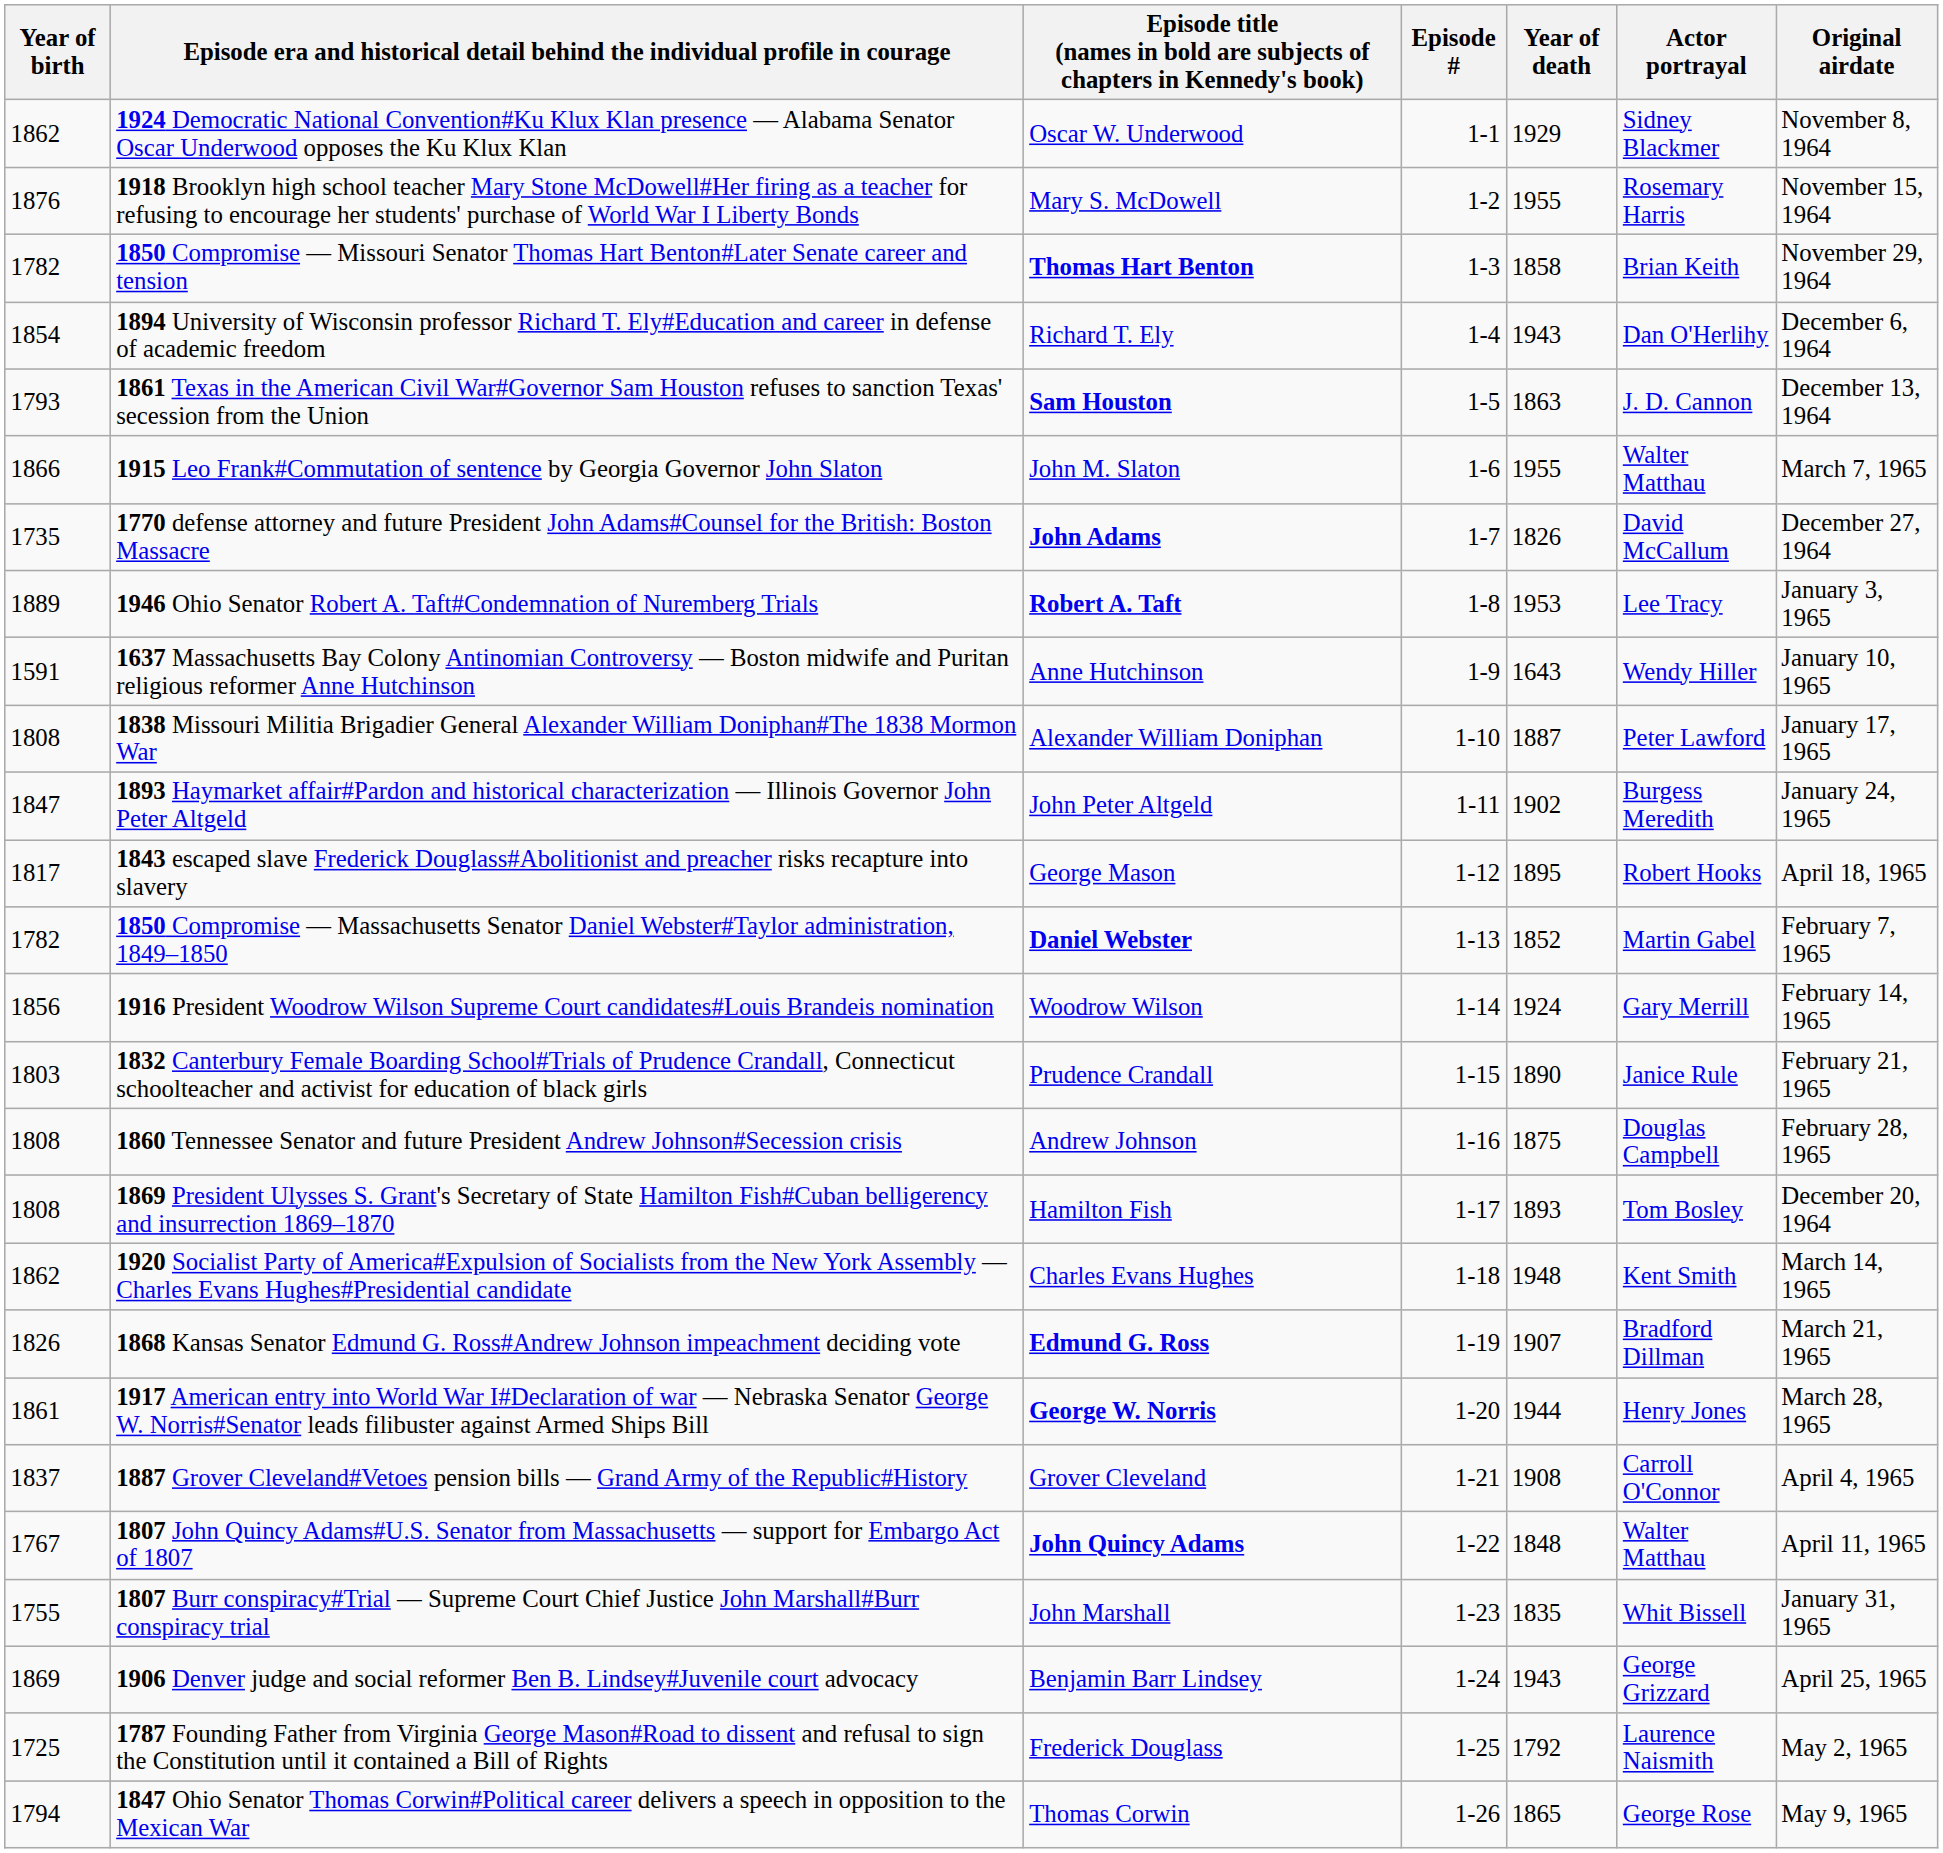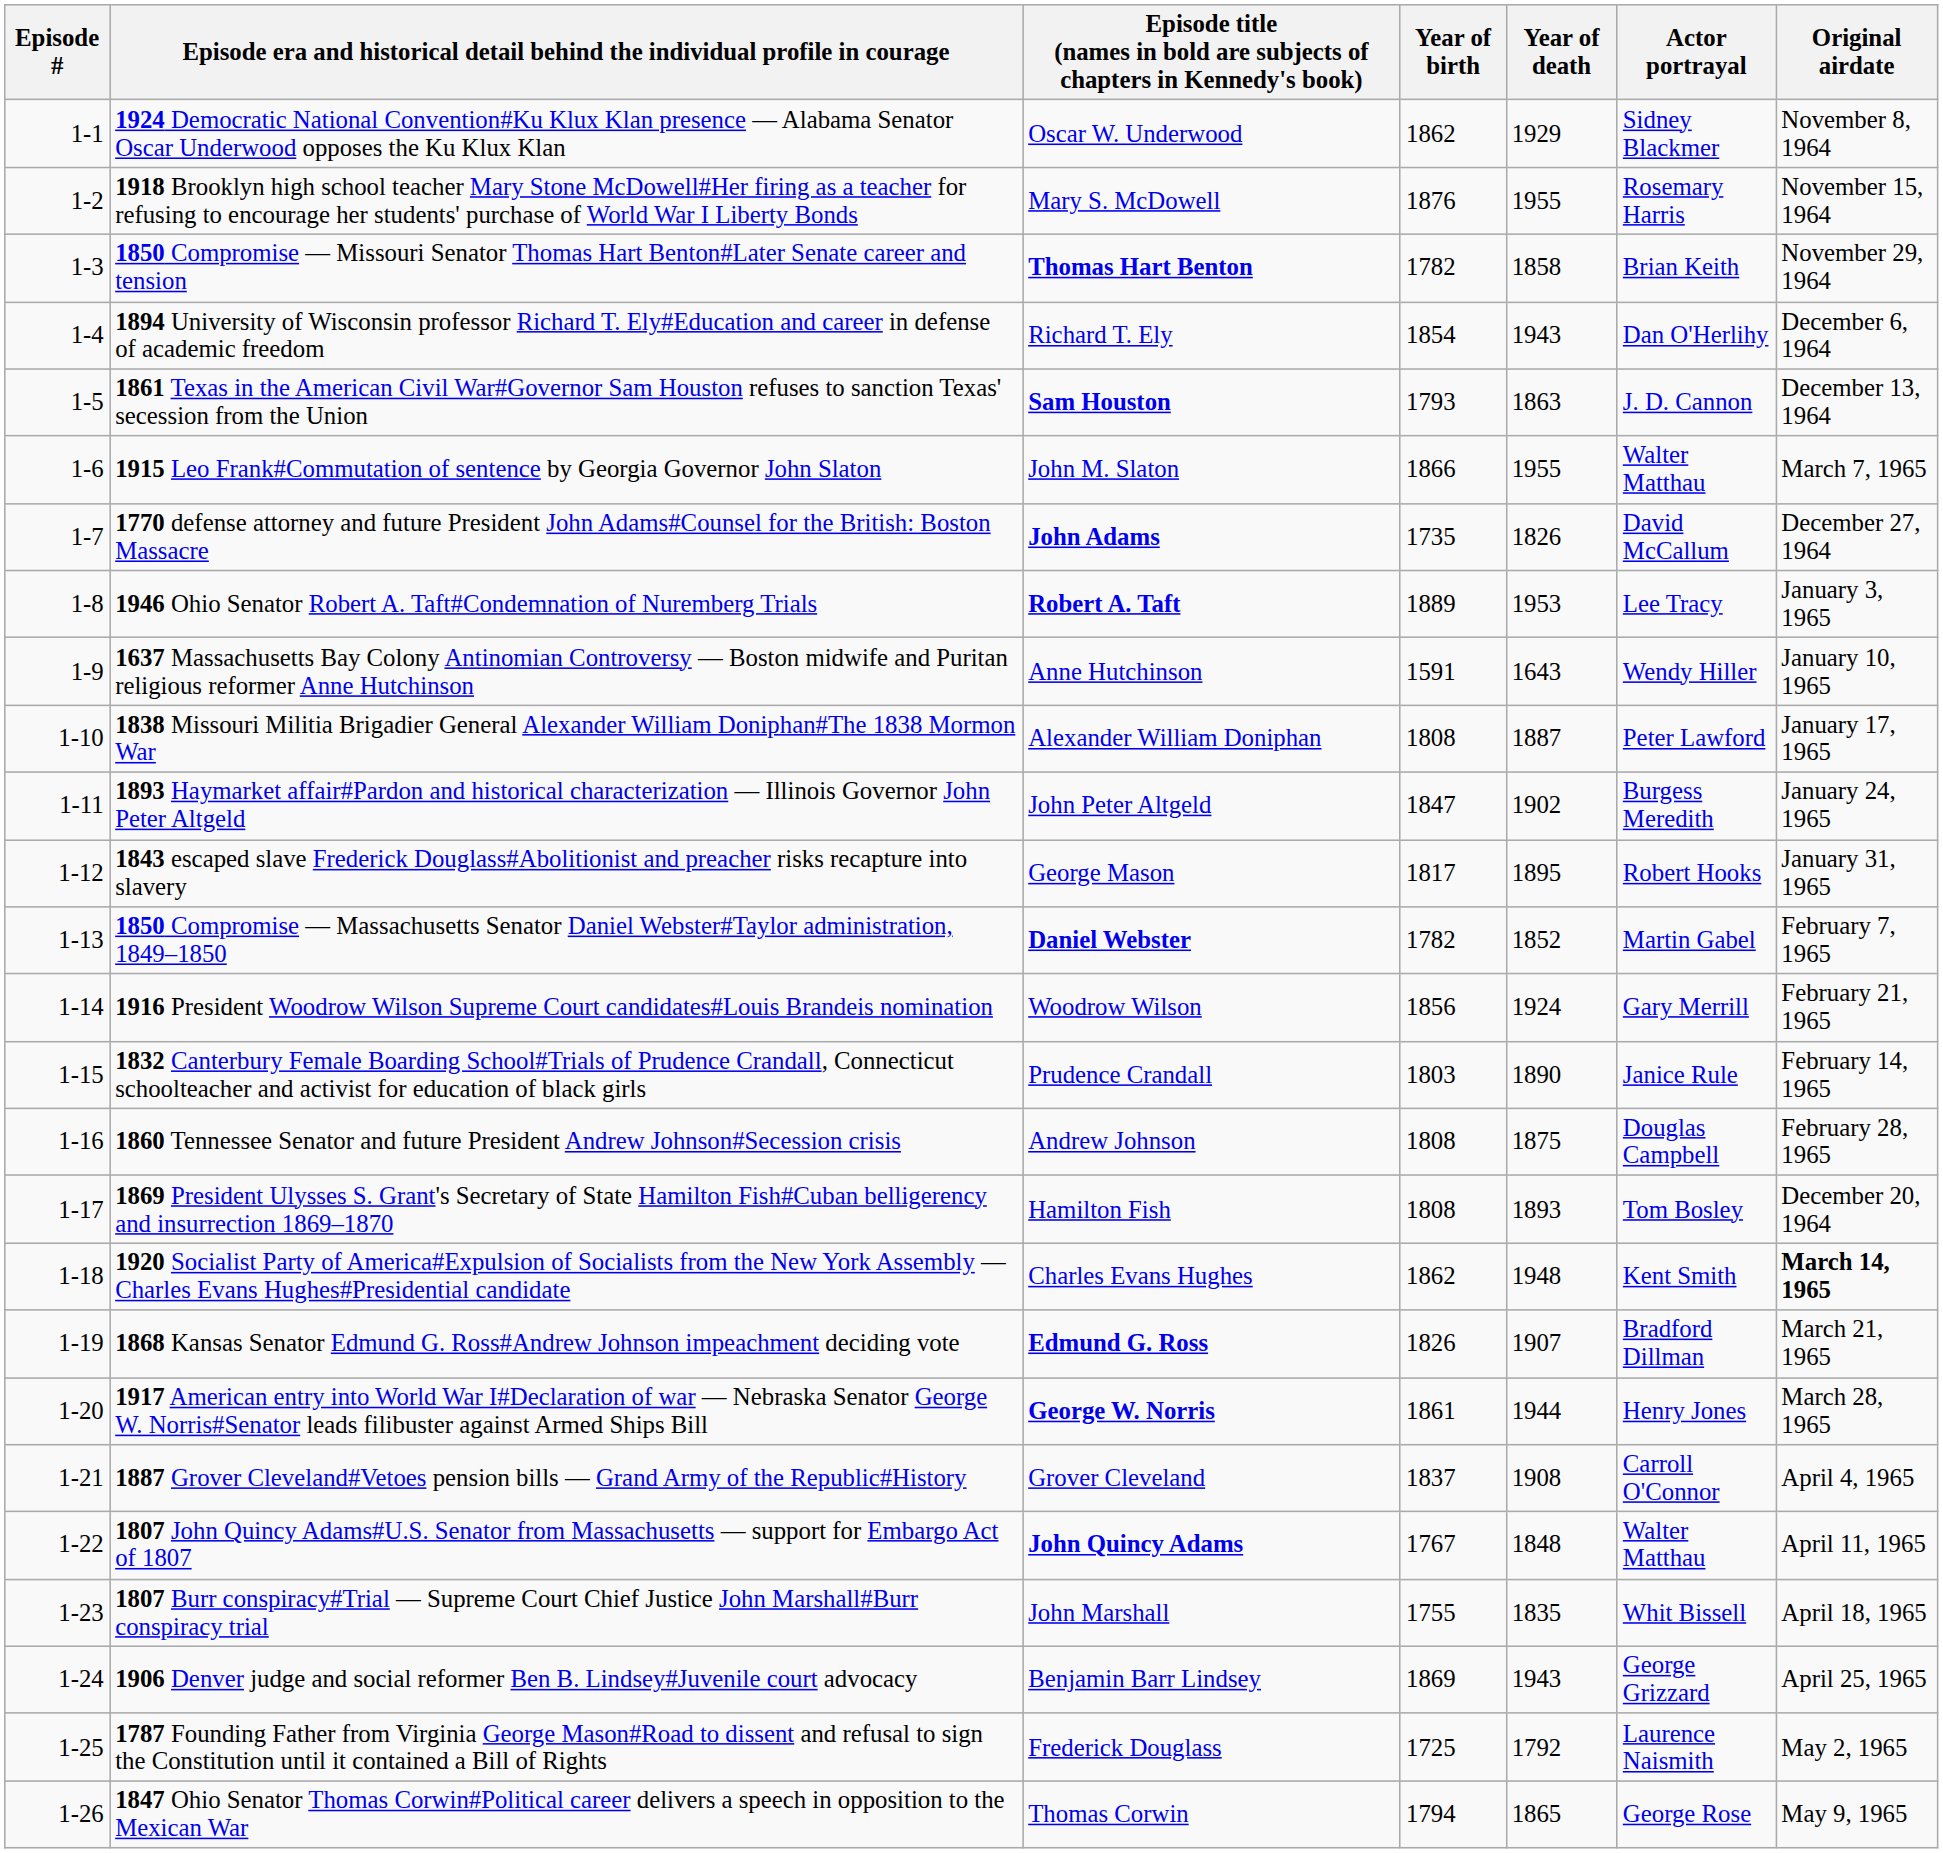columns swapped: Episode # <-> Year of birth
row 13 | Original airdate: April 18, 1965 -> January 31, 1965
row 15 | Original airdate: February 14, 1965 -> February 21, 1965
row 16 | Original airdate: February 21, 1965 -> February 14, 1965
row 19 | Original airdate: normal -> bold
row 24 | Original airdate: January 31, 1965 -> April 18, 1965
